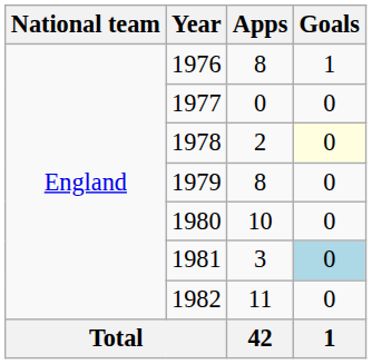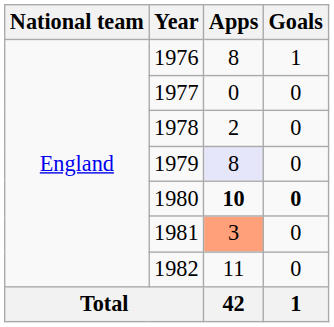1978 | Goals: lightyellow background -> no background
1979 | Apps: no background -> lavender background
1980 | Apps: normal -> bold
1980 | Goals: normal -> bold
1981 | Apps: no background -> lightsalmon background
1981 | Goals: lightblue background -> no background
